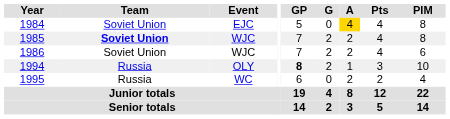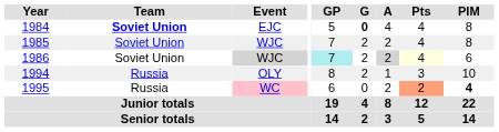1984 | Team: normal -> bold
1984 | G: normal -> bold
1984 | A: gold background -> no background
1985 | Team: bold -> normal
1986 | Event: no background -> lightgrey background
1986 | GP: no background -> paleturquoise background
1986 | A: no background -> lightgrey background
1986 | Pts: no background -> lightyellow background
1994 | GP: bold -> normal
1995 | Event: no background -> pink background
1995 | Pts: no background -> lightsalmon background
1995 | PIM: normal -> bold
